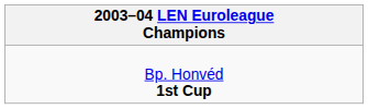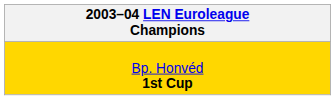row 2 | column 1: no background -> gold background
